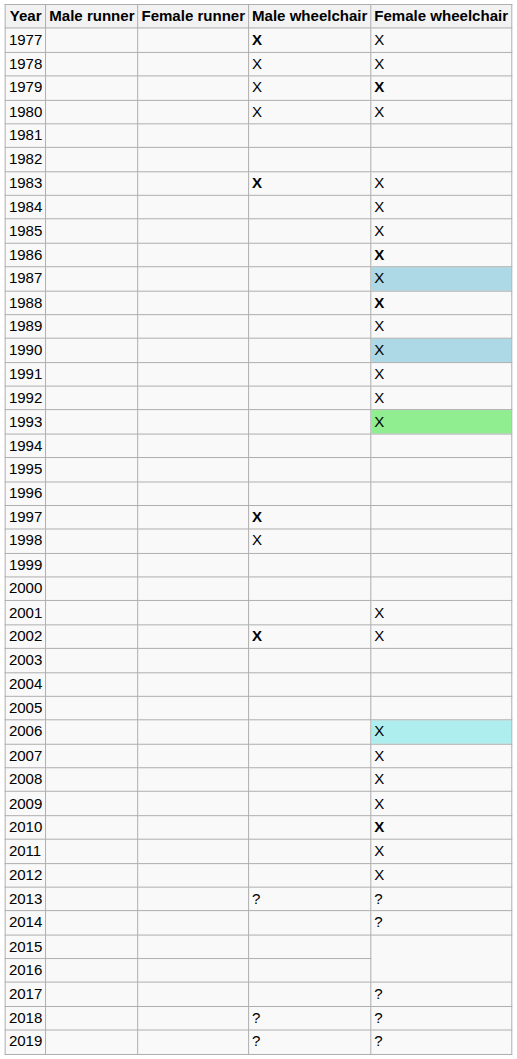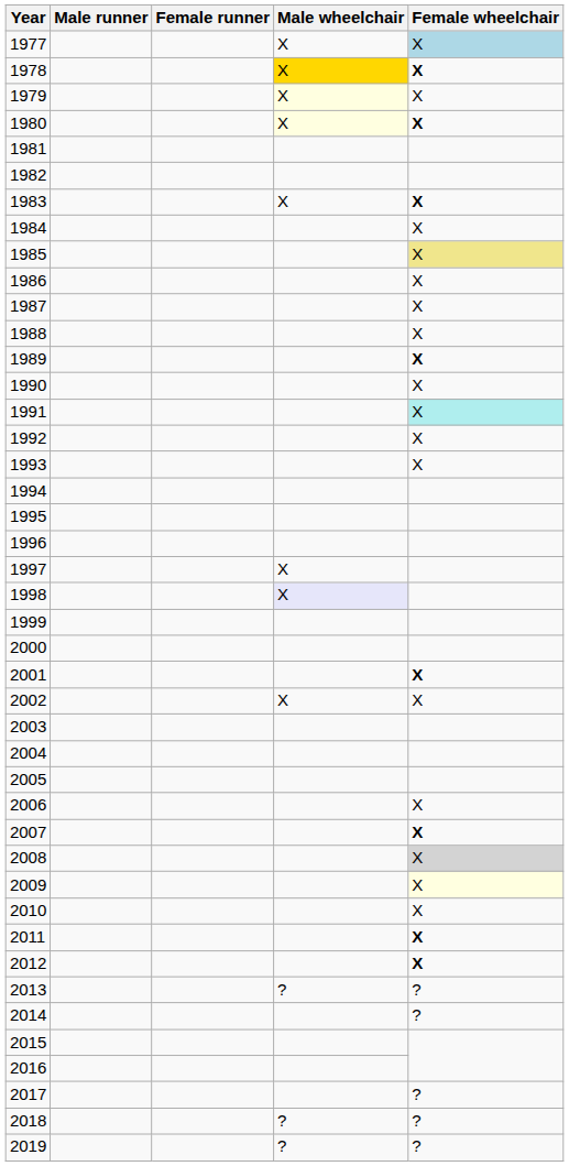1977 | Male wheelchair: bold -> normal
1977 | Female wheelchair: no background -> lightblue background
1978 | Male wheelchair: no background -> gold background
1978 | Female wheelchair: normal -> bold
1979 | Male wheelchair: no background -> lightyellow background
1979 | Female wheelchair: bold -> normal
1980 | Male wheelchair: no background -> lightyellow background
1980 | Female wheelchair: normal -> bold
1983 | Male wheelchair: bold -> normal
1983 | Female wheelchair: normal -> bold
1985 | Female wheelchair: no background -> khaki background
1986 | Female wheelchair: bold -> normal
1987 | Female wheelchair: lightblue background -> no background
1988 | Female wheelchair: bold -> normal
1989 | Female wheelchair: normal -> bold
1990 | Female wheelchair: lightblue background -> no background
1991 | Female wheelchair: no background -> paleturquoise background
1993 | Female wheelchair: lightgreen background -> no background
1997 | Male wheelchair: bold -> normal
1998 | Male wheelchair: no background -> lavender background
2001 | Female wheelchair: normal -> bold
2002 | Male wheelchair: bold -> normal
2006 | Female wheelchair: paleturquoise background -> no background
2007 | Female wheelchair: normal -> bold
2008 | Female wheelchair: no background -> lightgrey background
2009 | Female wheelchair: no background -> lightyellow background
2010 | Female wheelchair: bold -> normal
2011 | Female wheelchair: normal -> bold
2012 | Female wheelchair: normal -> bold
